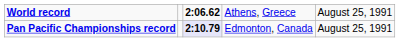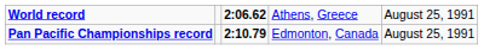Pan Pacific Championships record | column 3: lavender background -> no background
